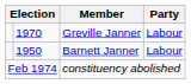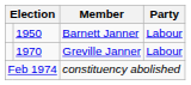rows swapped: Barnett Janner <-> Greville Janner
